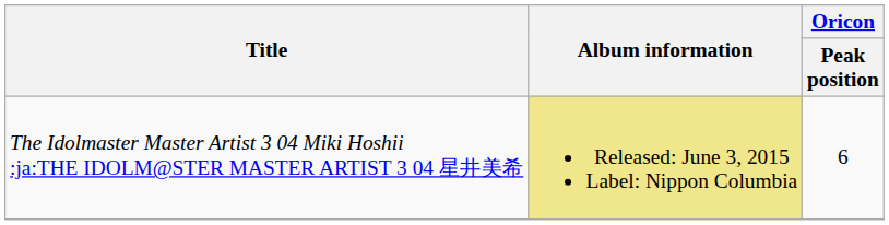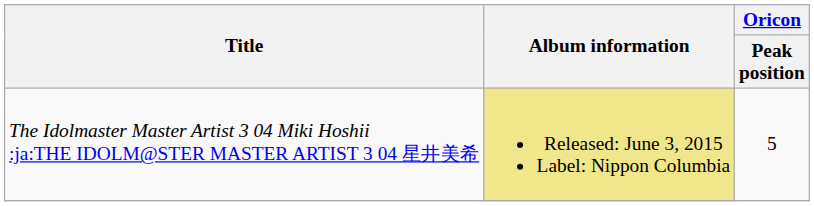row 3 | Oricon / Peak position: 6 -> 5
